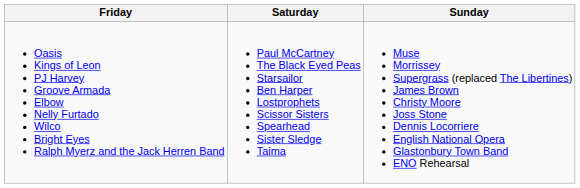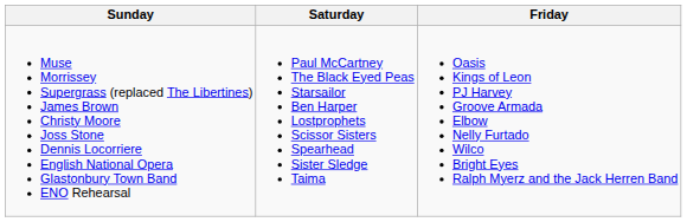columns swapped: Friday <-> Sunday
